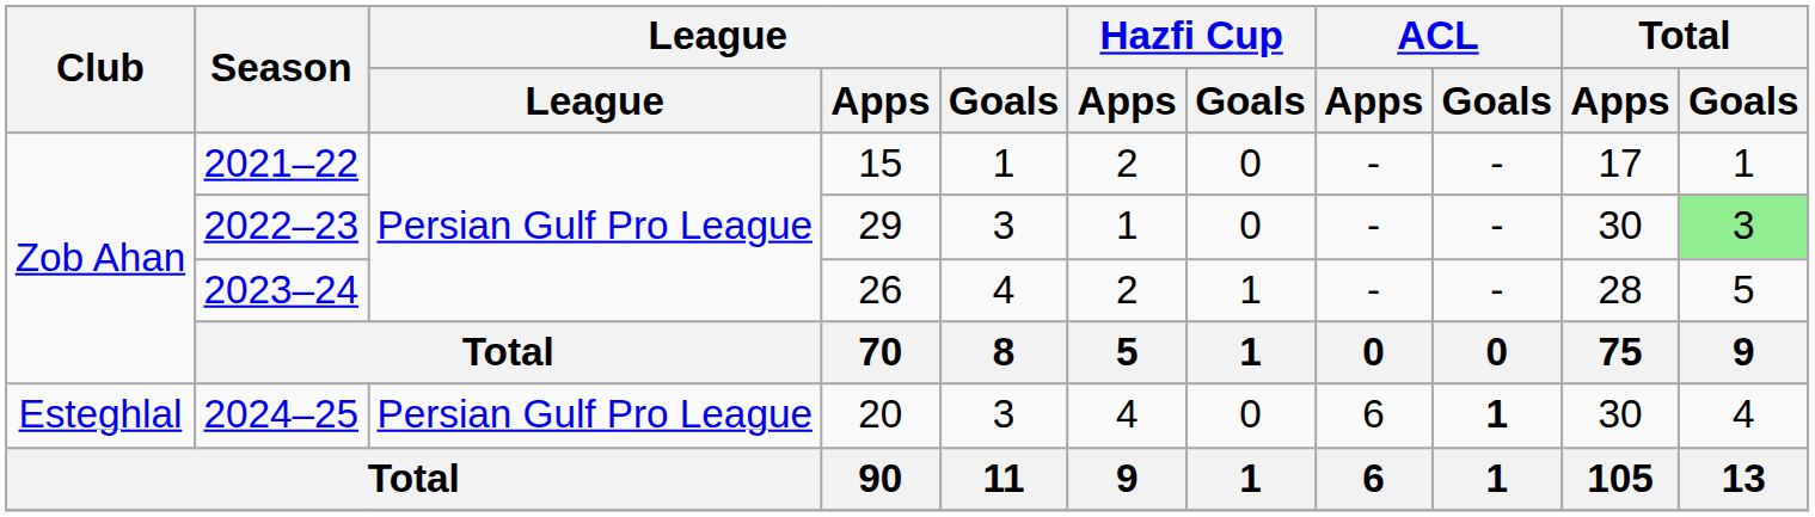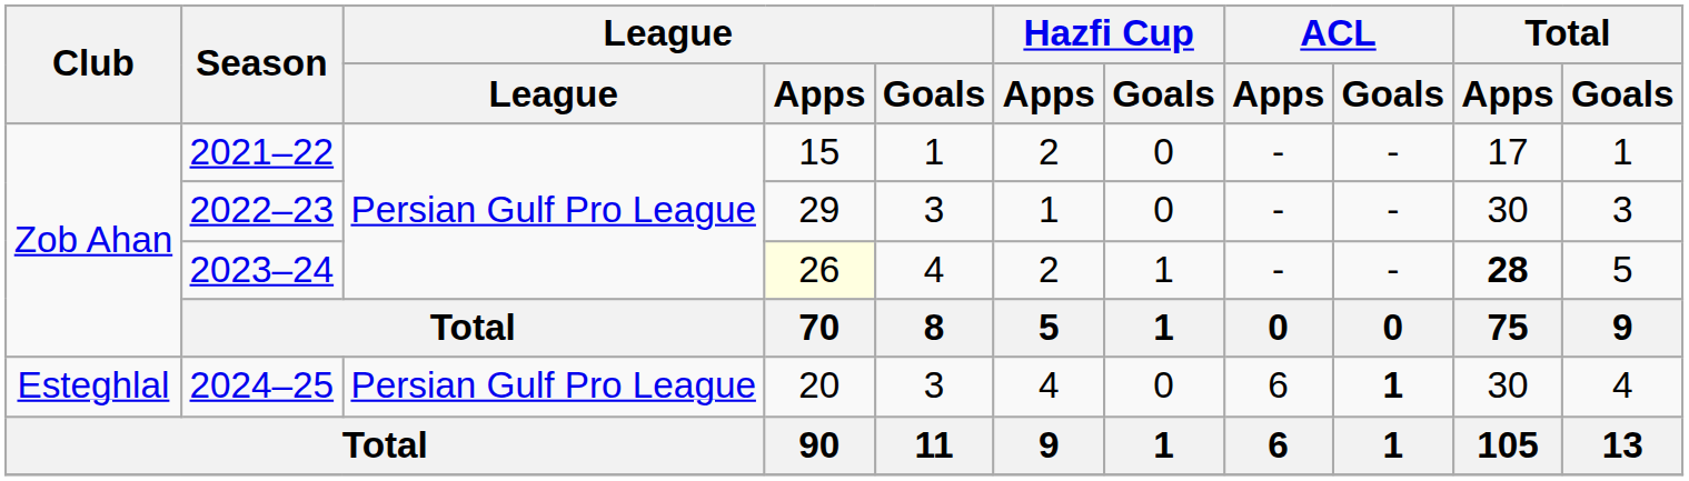2022–23 | Total / Goals: lightgreen background -> no background
2023–24 | League / Apps: no background -> lightyellow background
2023–24 | Total / Apps: normal -> bold
